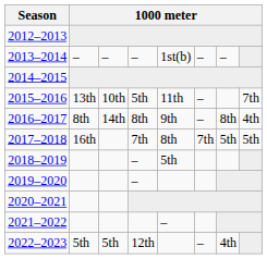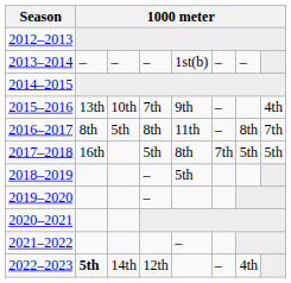2015–2016 | column 4: 5th -> 7th
2015–2016 | column 5: 11th -> 9th
2015–2016 | column 8: 7th -> 4th
2016–2017 | column 3: 14th -> 5th
2016–2017 | column 5: 9th -> 11th
2016–2017 | column 8: 4th -> 7th
2017–2018 | column 4: 7th -> 5th
2022–2023 | column 2: normal -> bold
2022–2023 | column 3: 5th -> 14th
